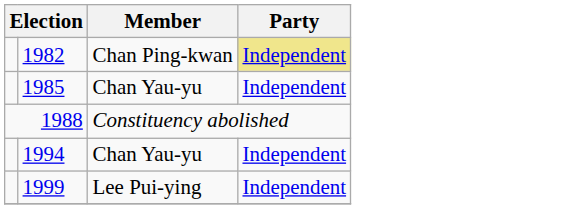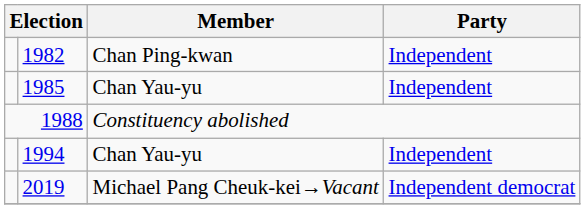1982 | Party: khaki background -> no background
- row: 1999 | Lee Pui-ying | Independent
+ row: 2019 | Michael Pang Cheuk-kei→Vacant | Independent democrat
